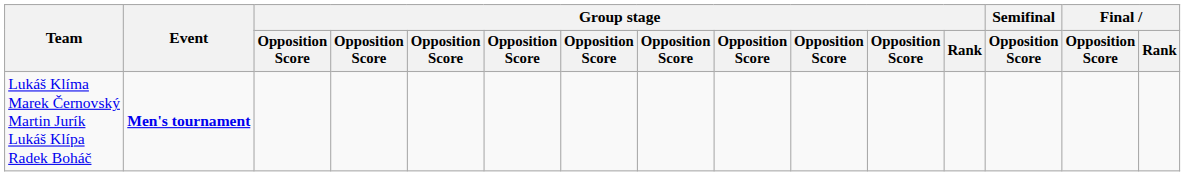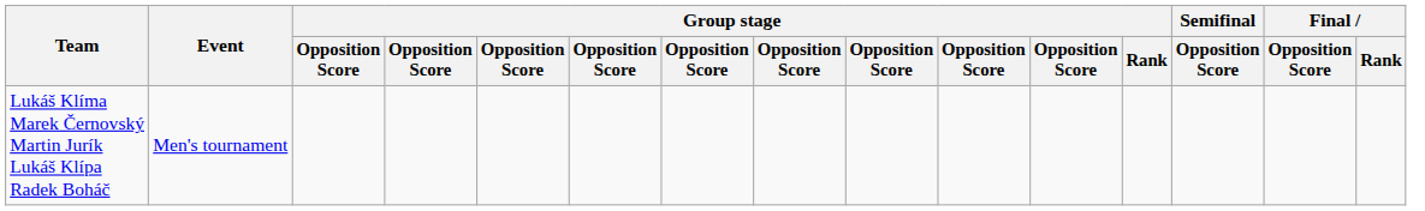row 3 | Event: bold -> normal
